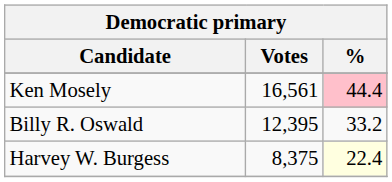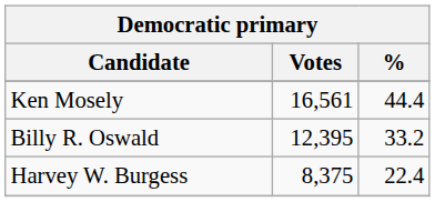Ken Mosely | %: pink background -> no background
Harvey W. Burgess | %: lightyellow background -> no background
